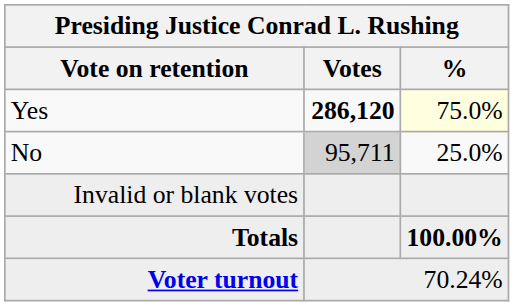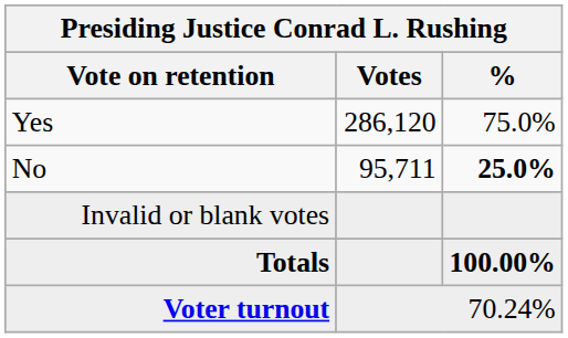Yes | Votes: bold -> normal
Yes | %: lightyellow background -> no background
No | Votes: lightgrey background -> no background
No | %: normal -> bold
